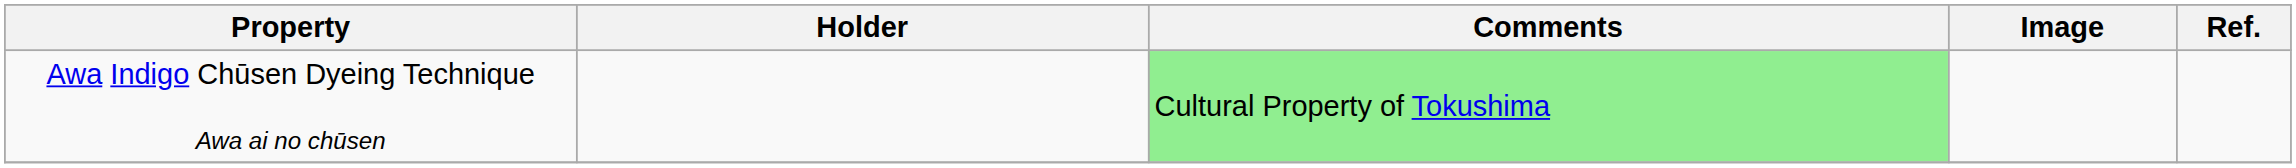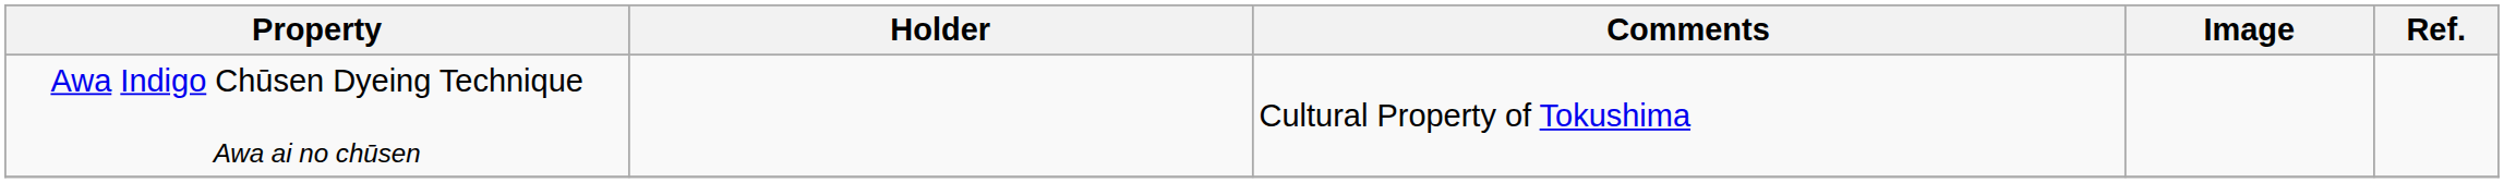Awa Indigo Chūsen Dyeing Technique Awa ai no chūsen | Comments: lightgreen background -> no background
